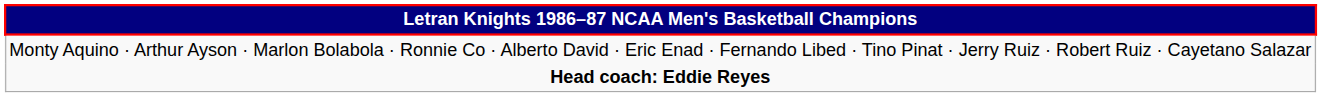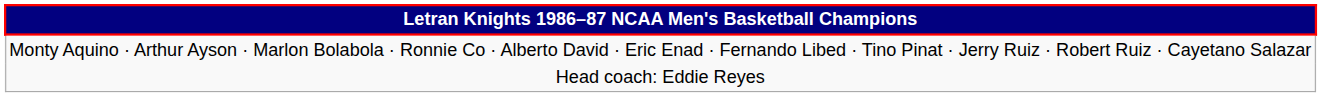row 3 | column 1: bold -> normal
